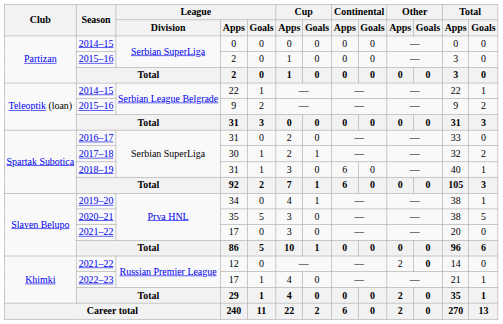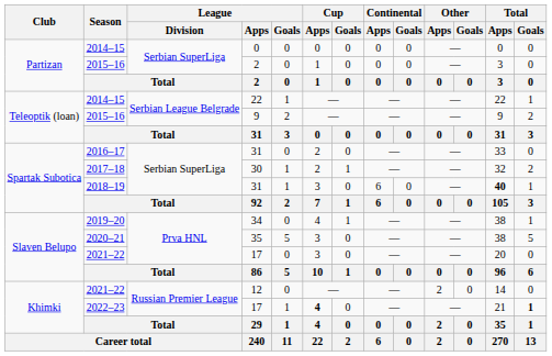2018–19 / 31 | Total / Apps: normal -> bold
12 | Other / Goals: bold -> normal
2022–23 / 17 | Cup / Apps: normal -> bold
2022–23 / 17 | Total / Goals: normal -> bold
